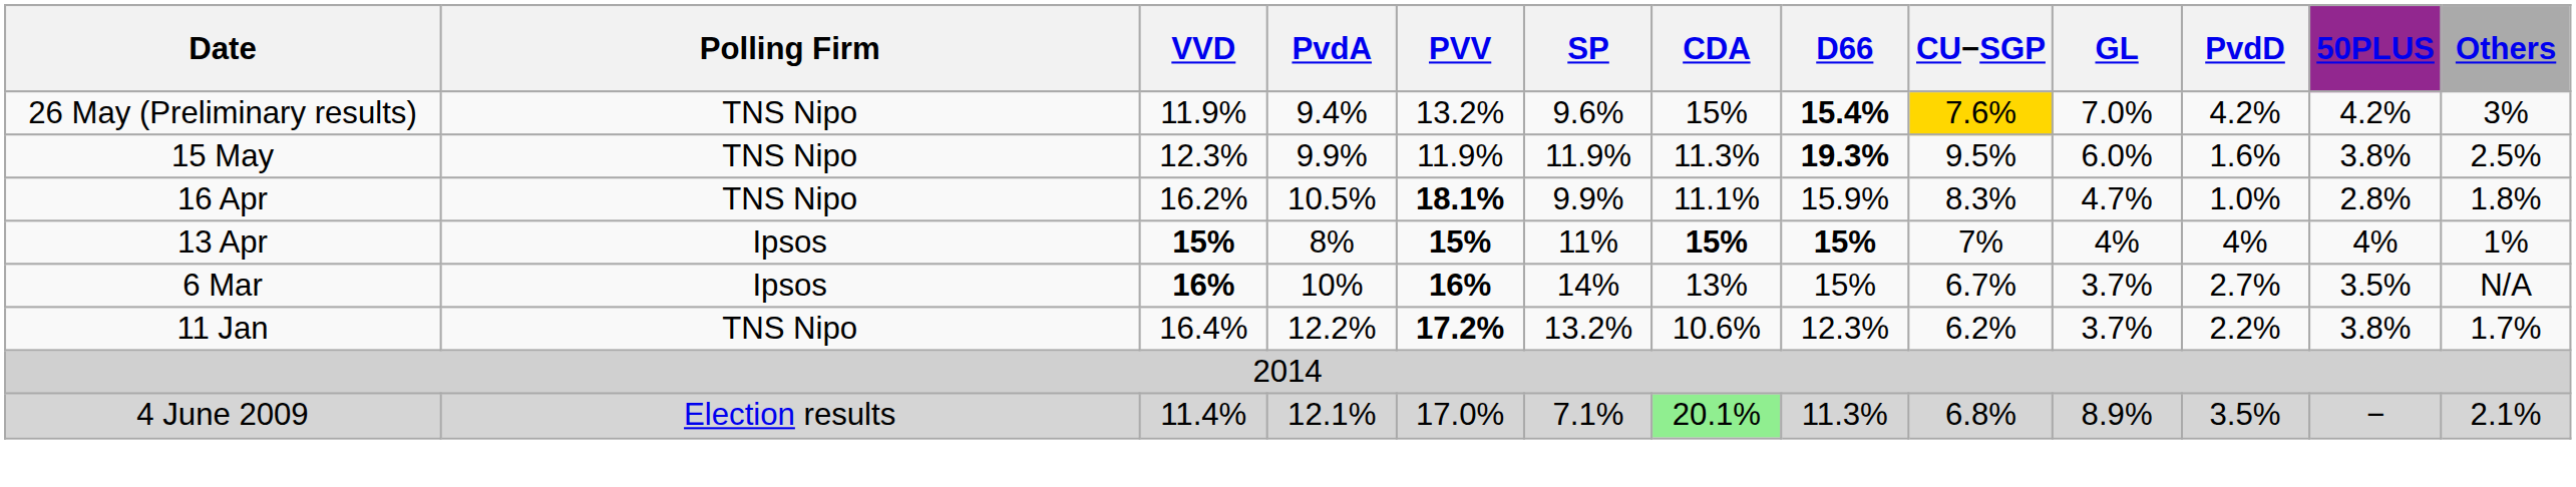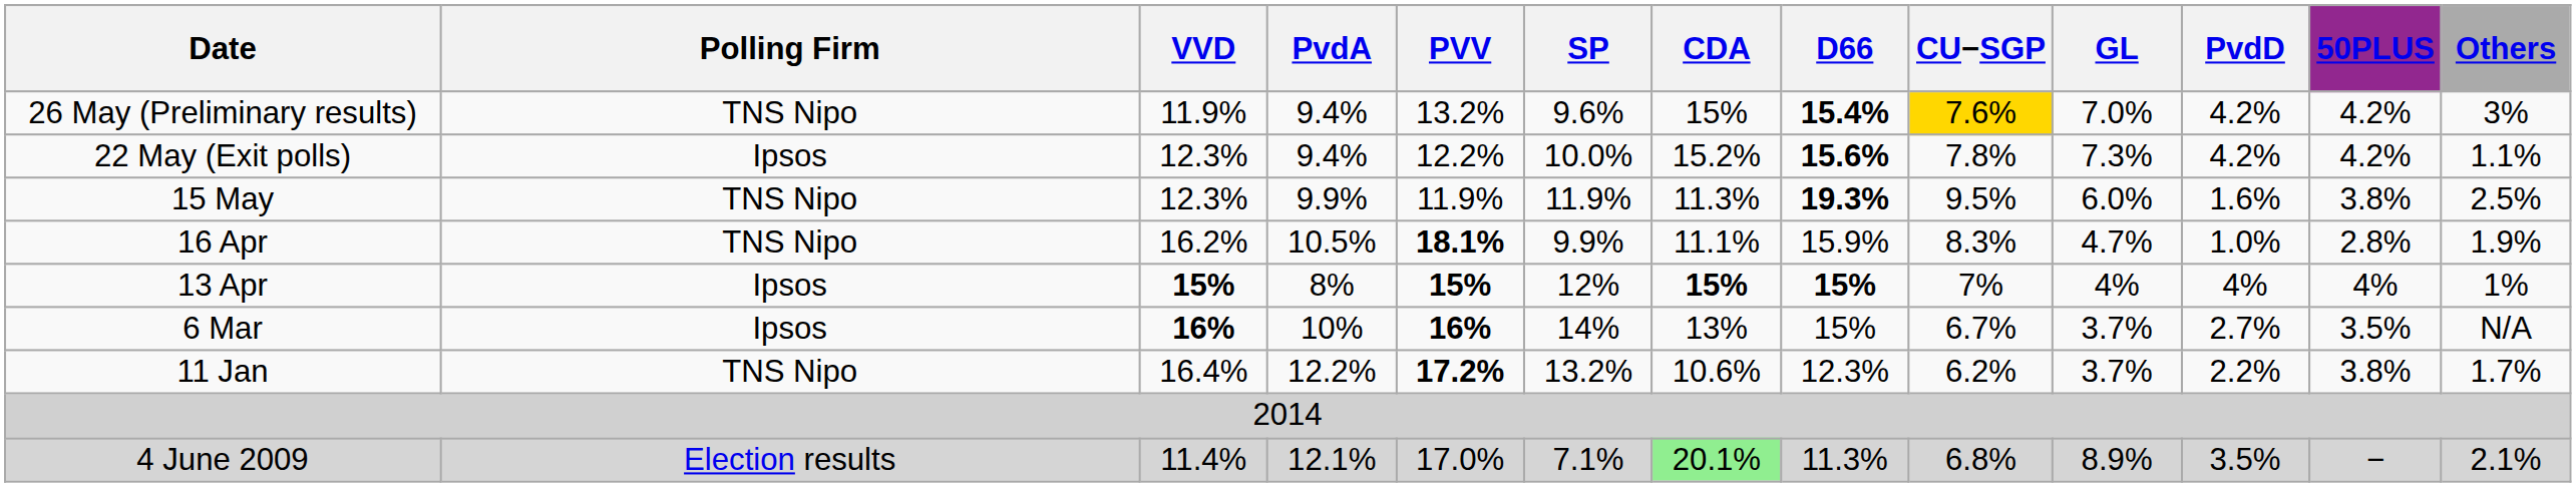+ row: 22 May (Exit polls) | Ipsos | 12.3% | 9.4% | 12.2% | 10.0% | 15.2% | 15.6% | 7.8% | 7.3% | 4.2% | 4.2% | 1.1%
16 Apr | Others: 1.8% -> 1.9%
13 Apr | SP: 11% -> 12%
